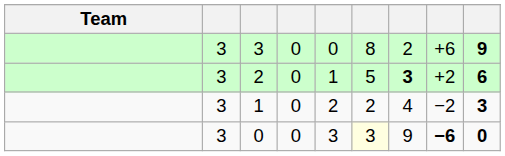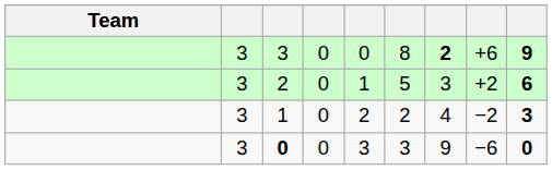row 2 | column 7: normal -> bold
row 3 | column 7: bold -> normal
row 5 | column 3: normal -> bold
row 5 | column 6: lightyellow background -> no background
row 5 | column 8: bold -> normal
